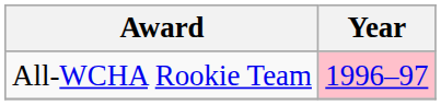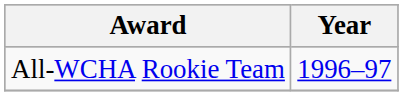row 2 | Year: pink background -> no background
